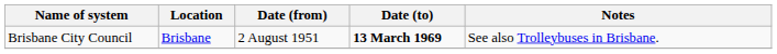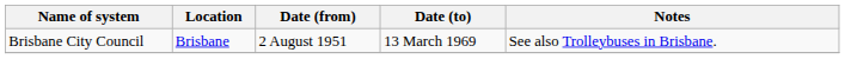Brisbane City Council | Date (to): bold -> normal
